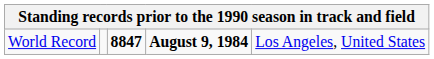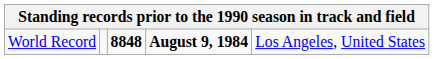World Record | column 3: 8847 -> 8848
